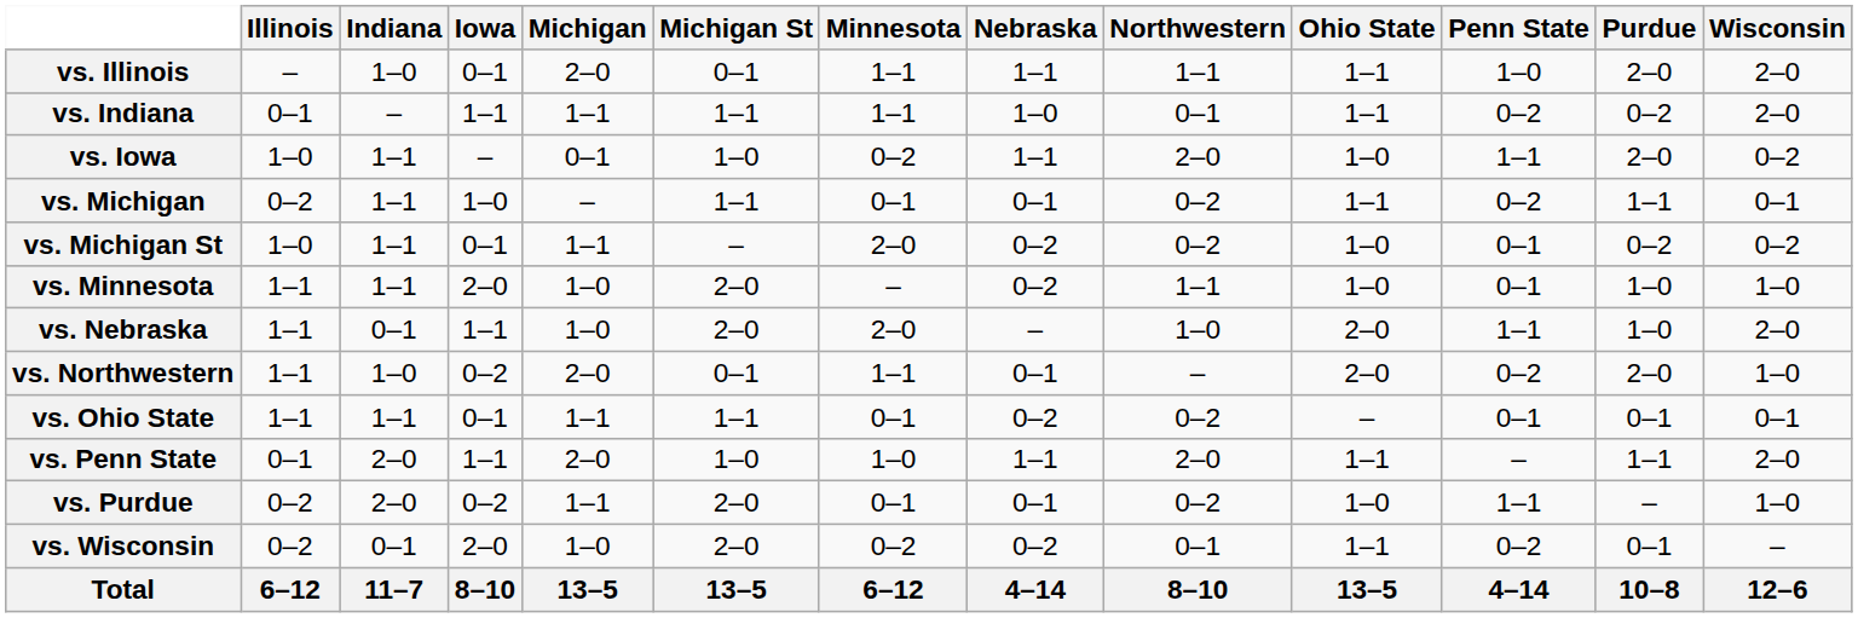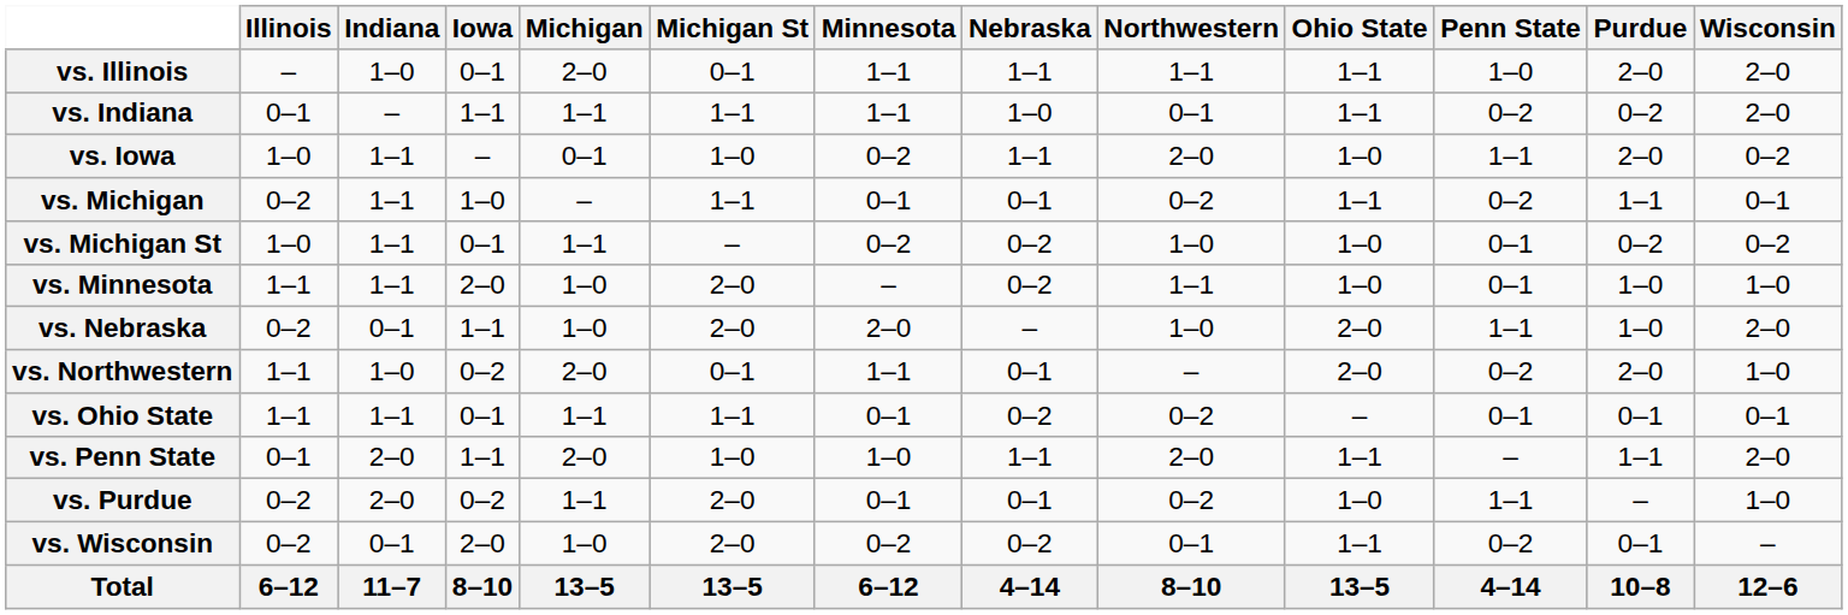vs. Michigan St | Minnesota: 2–0 -> 0–2
vs. Michigan St | Northwestern: 0–2 -> 1–0
vs. Nebraska | Illinois: 1–1 -> 0–2
